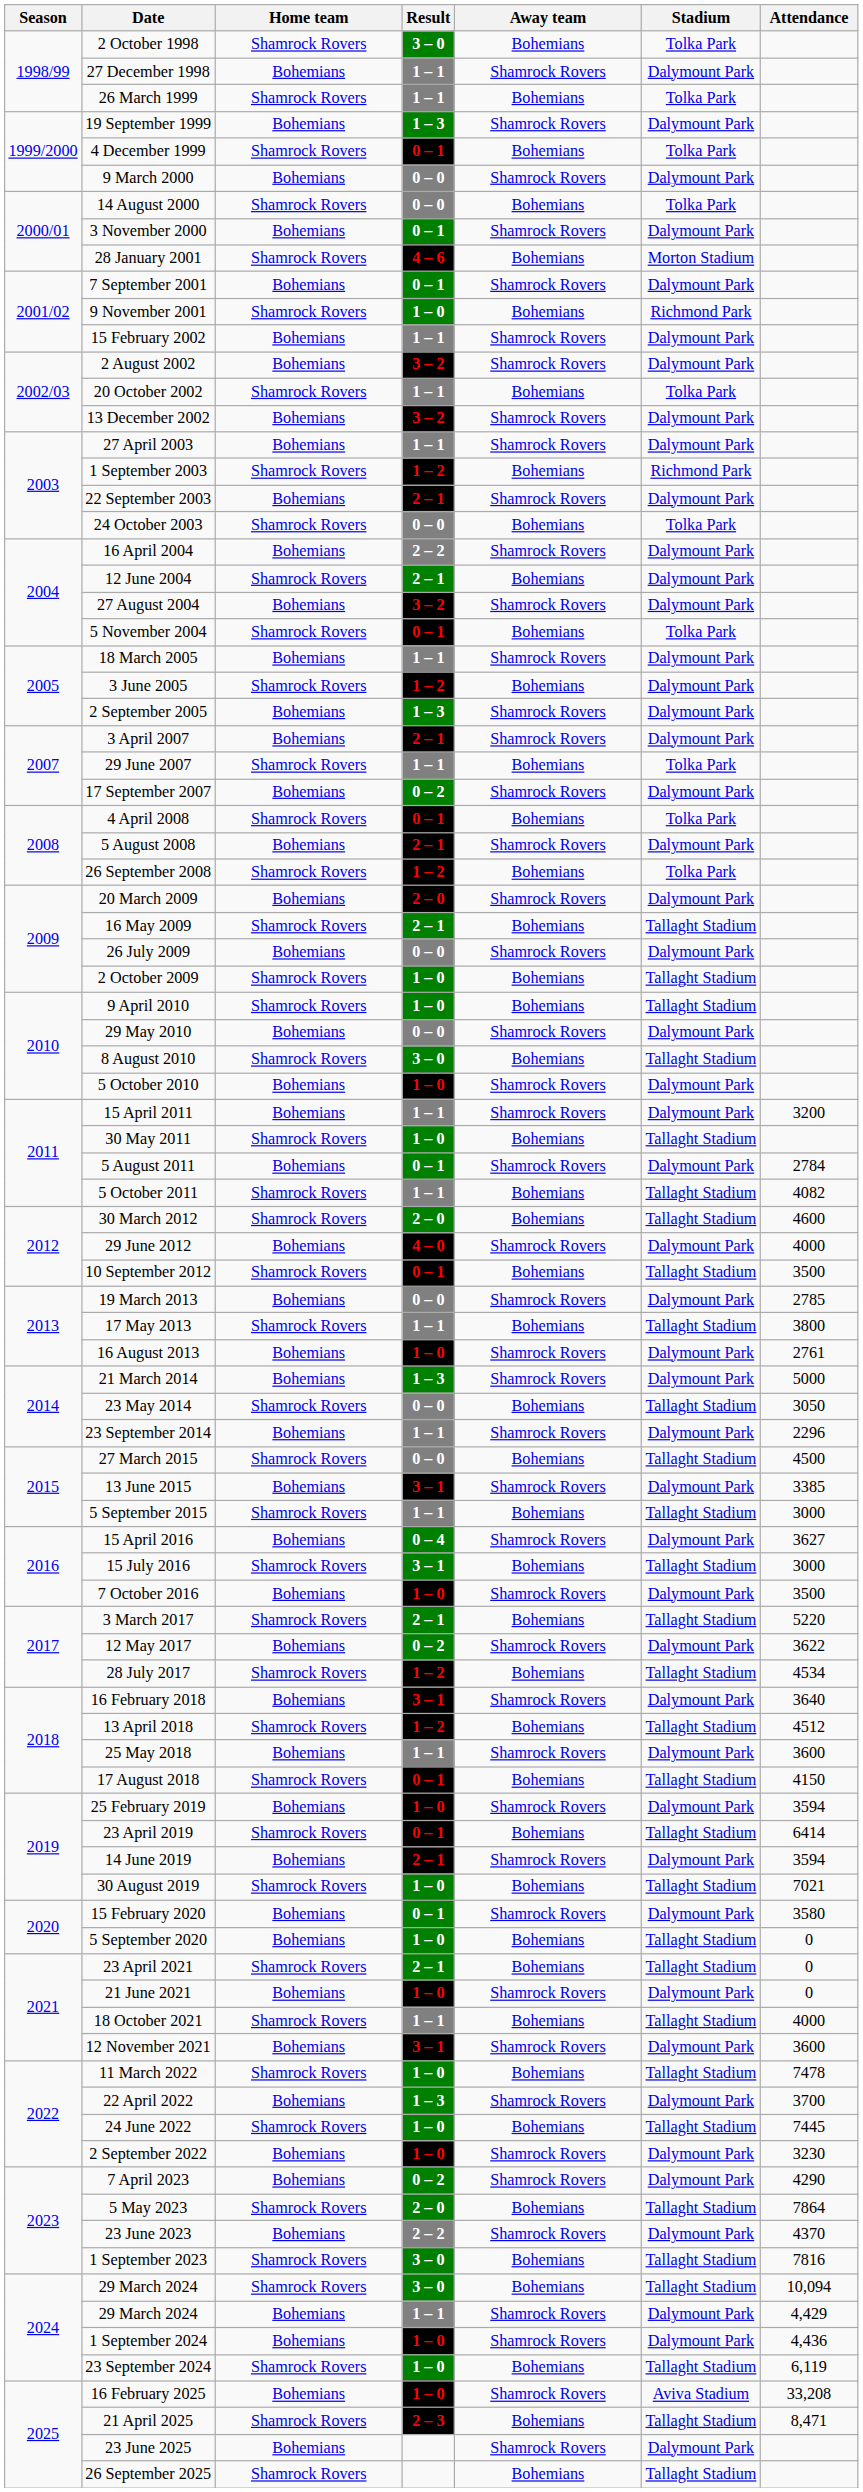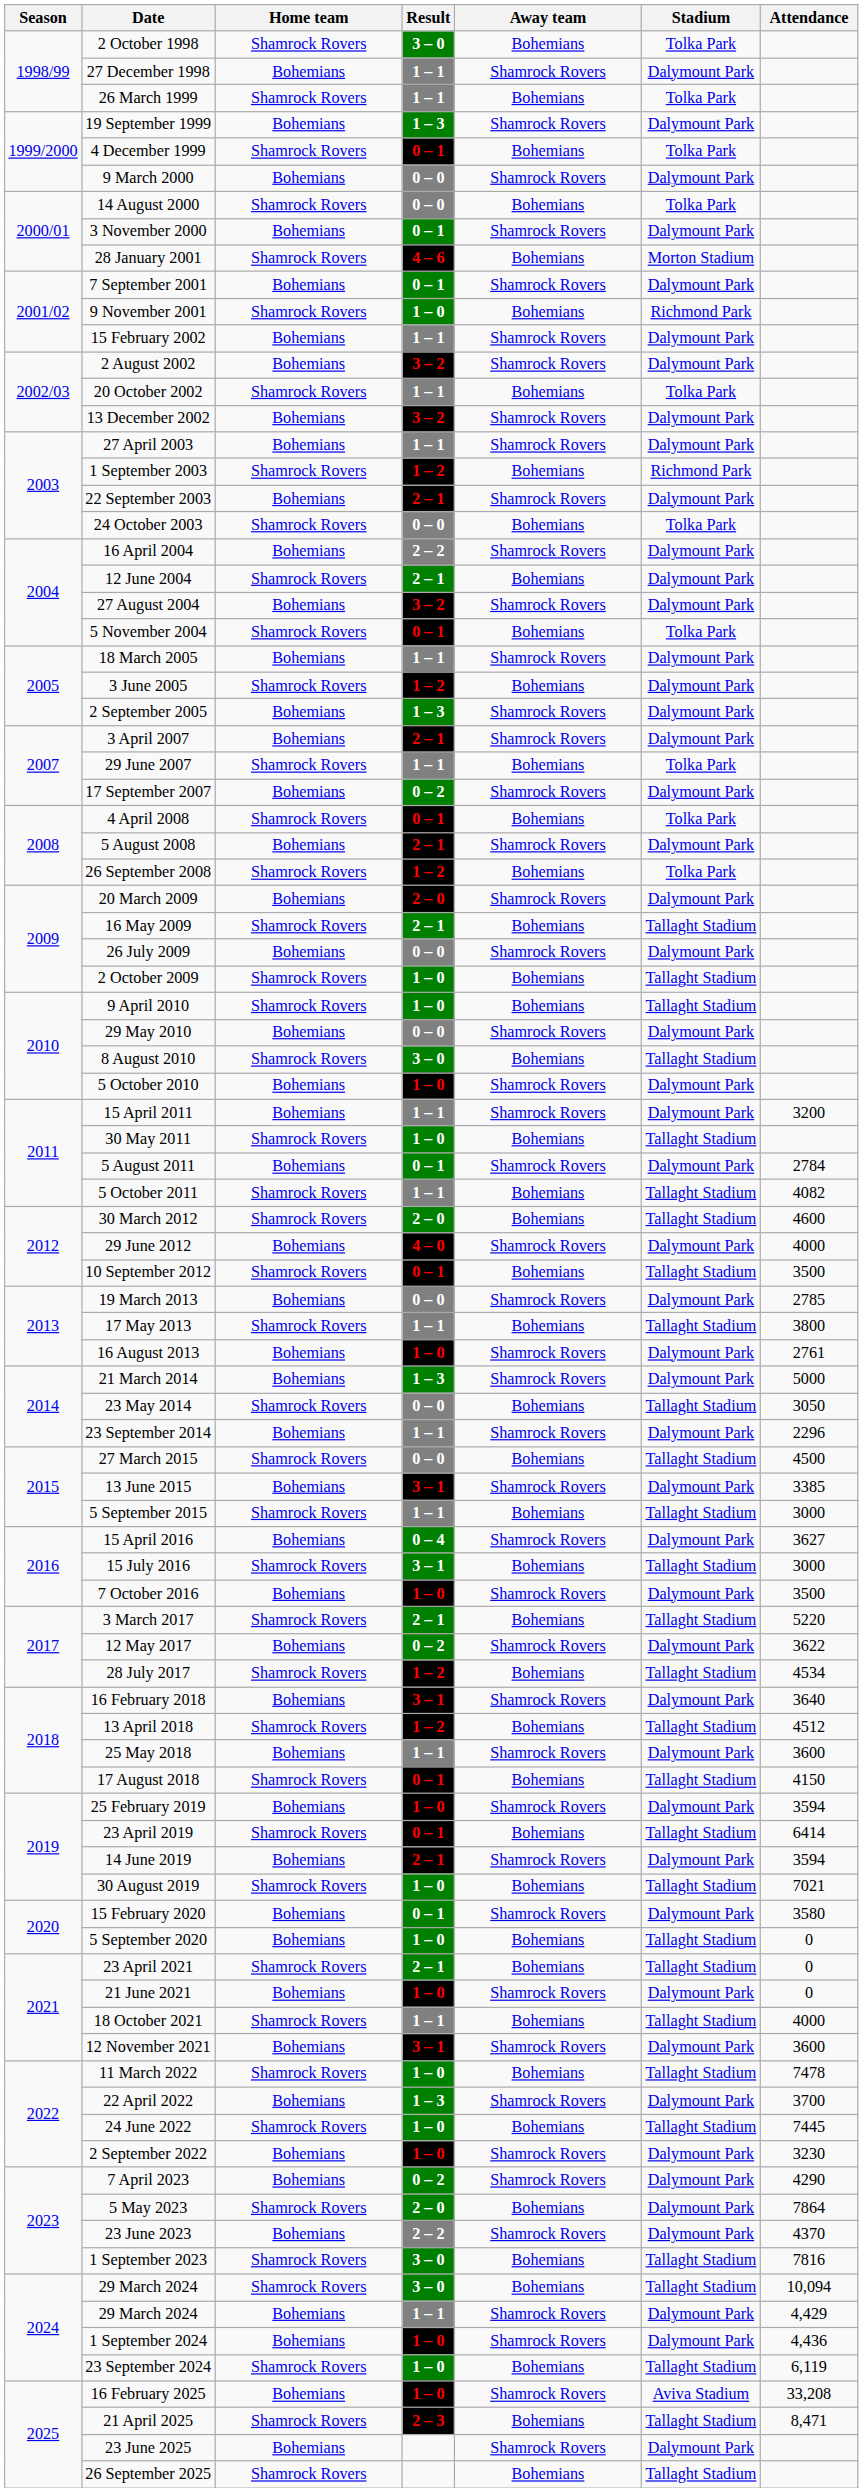5 May 2023 | Stadium: Tallaght Stadium -> Dalymount Park
